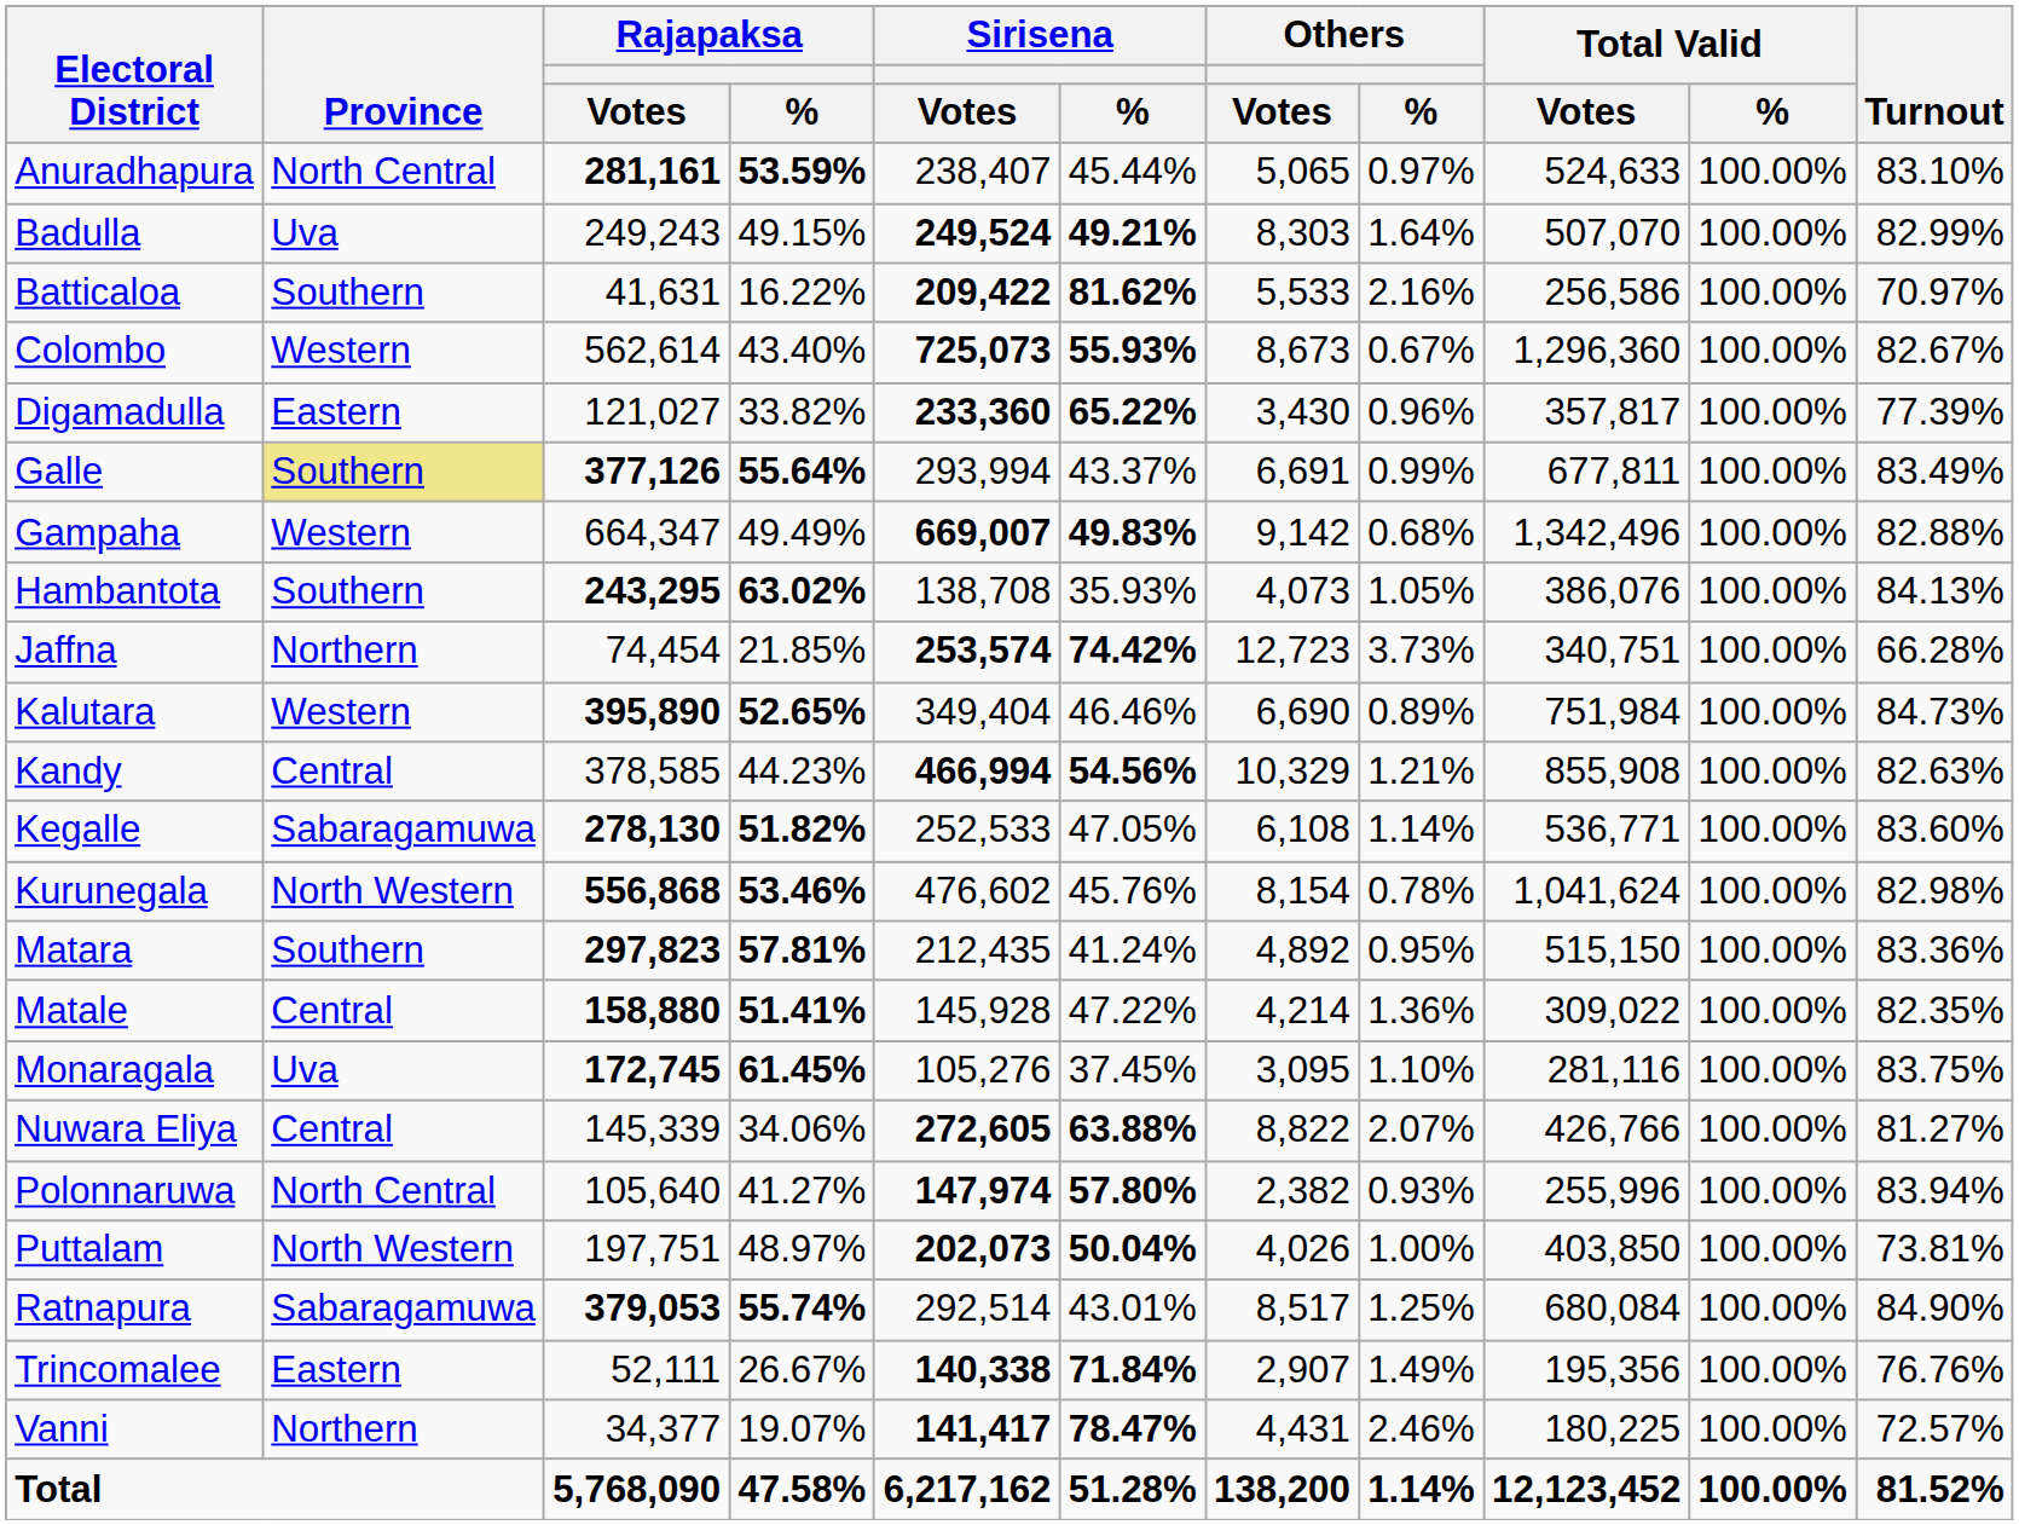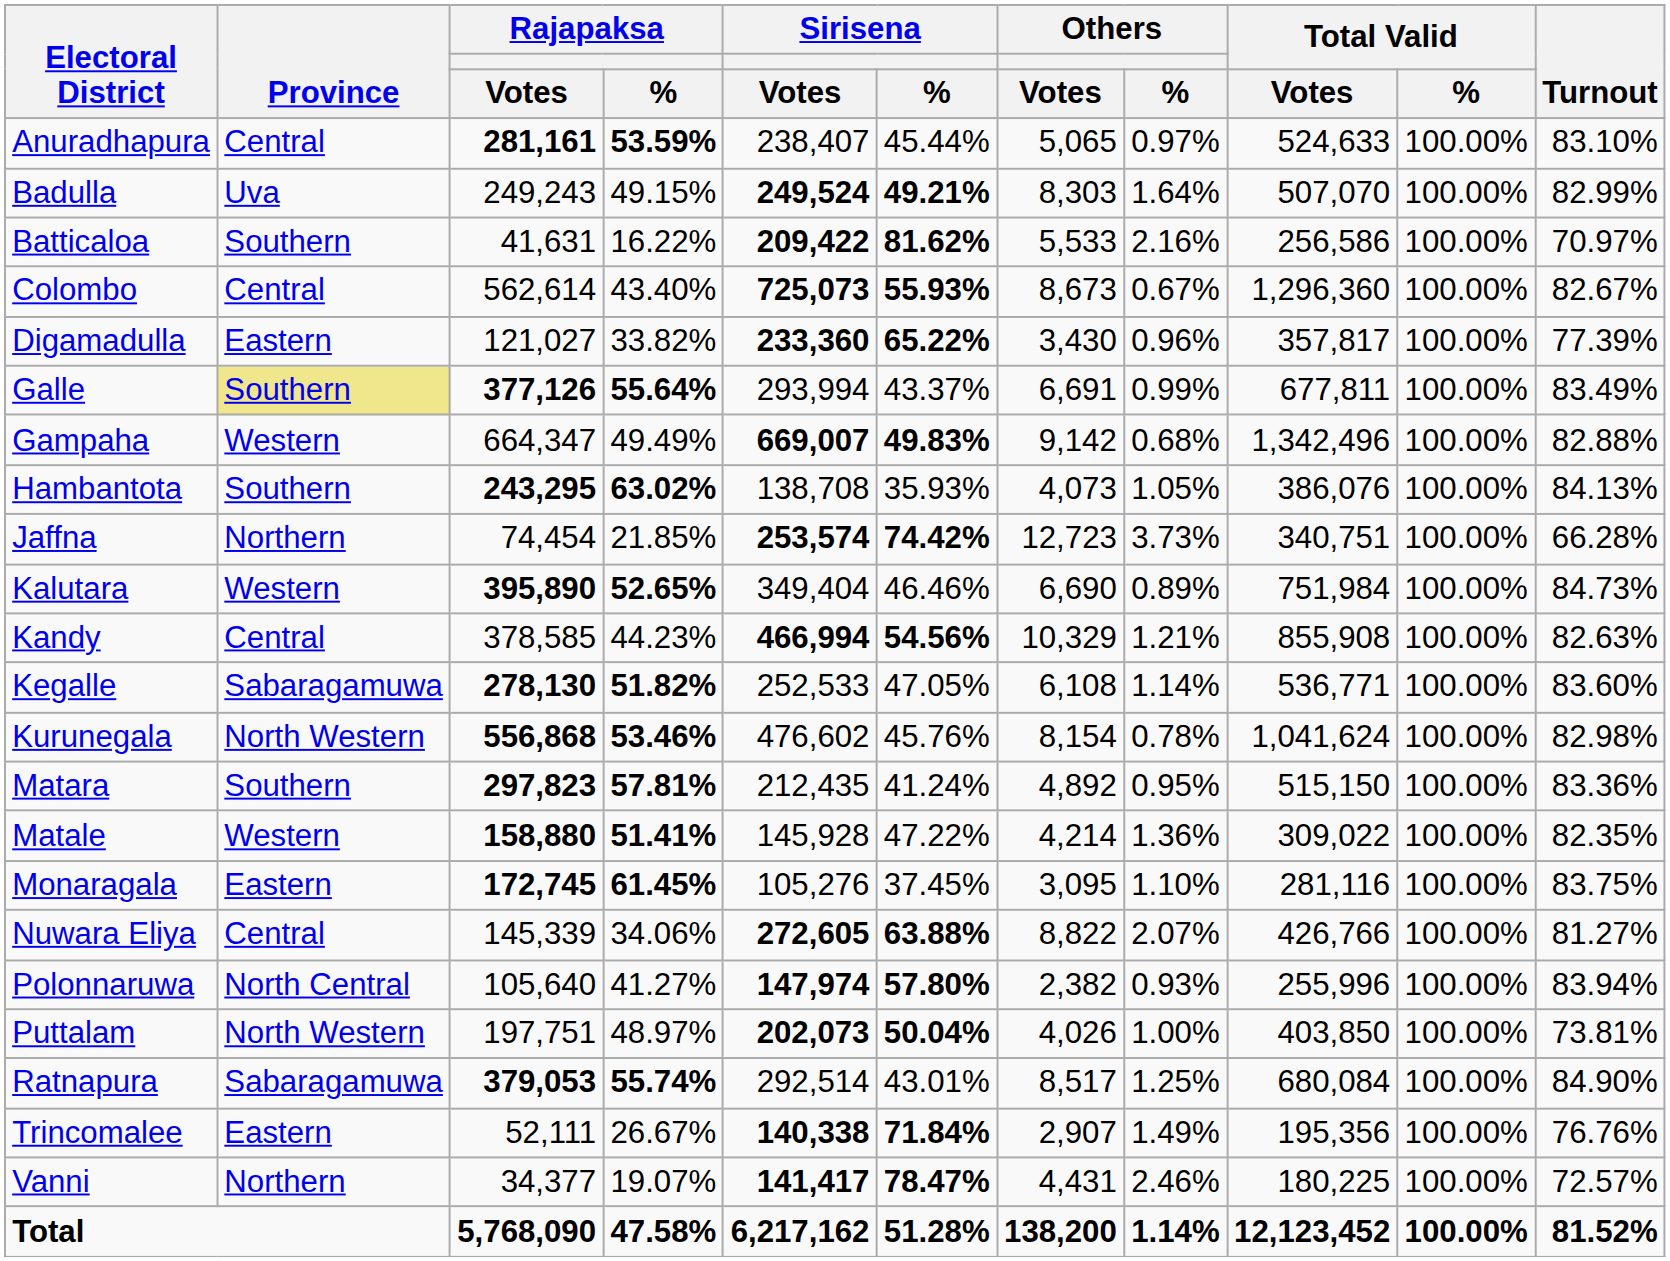Anuradhapura | Province: North Central -> Central
Colombo | Province: Western -> Central
Matale | Province: Central -> Western
Monaragala | Province: Uva -> Eastern
